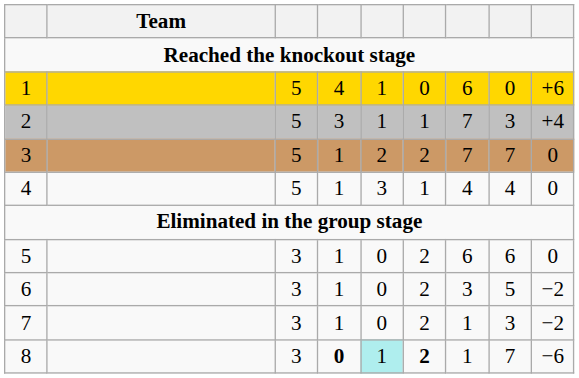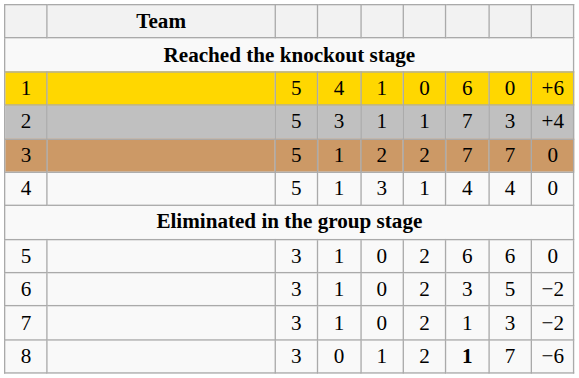8 | column 4: bold -> normal
8 | column 5: paleturquoise background -> no background
8 | column 6: bold -> normal
8 | column 7: normal -> bold
